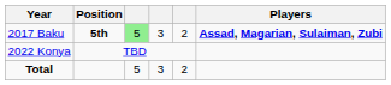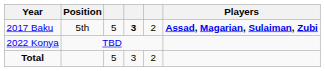2017 Baku | Position: bold -> normal
2017 Baku | column 3: lightgreen background -> no background
2017 Baku | column 4: normal -> bold
